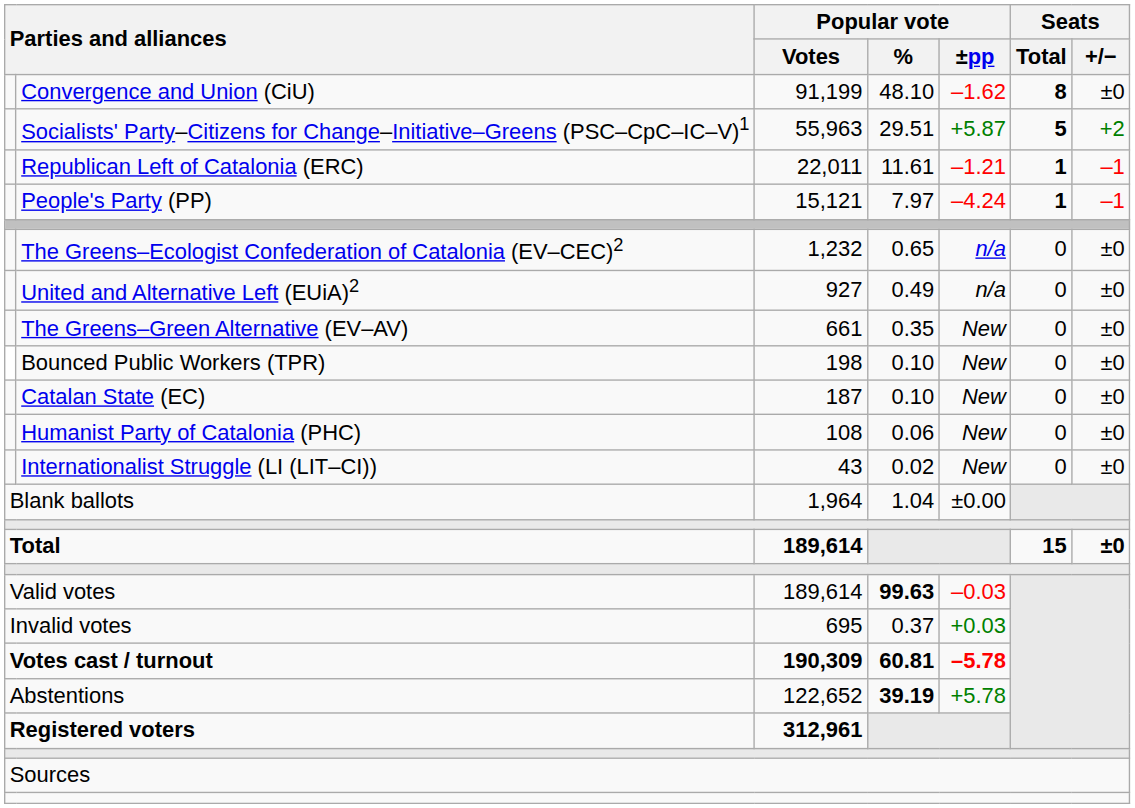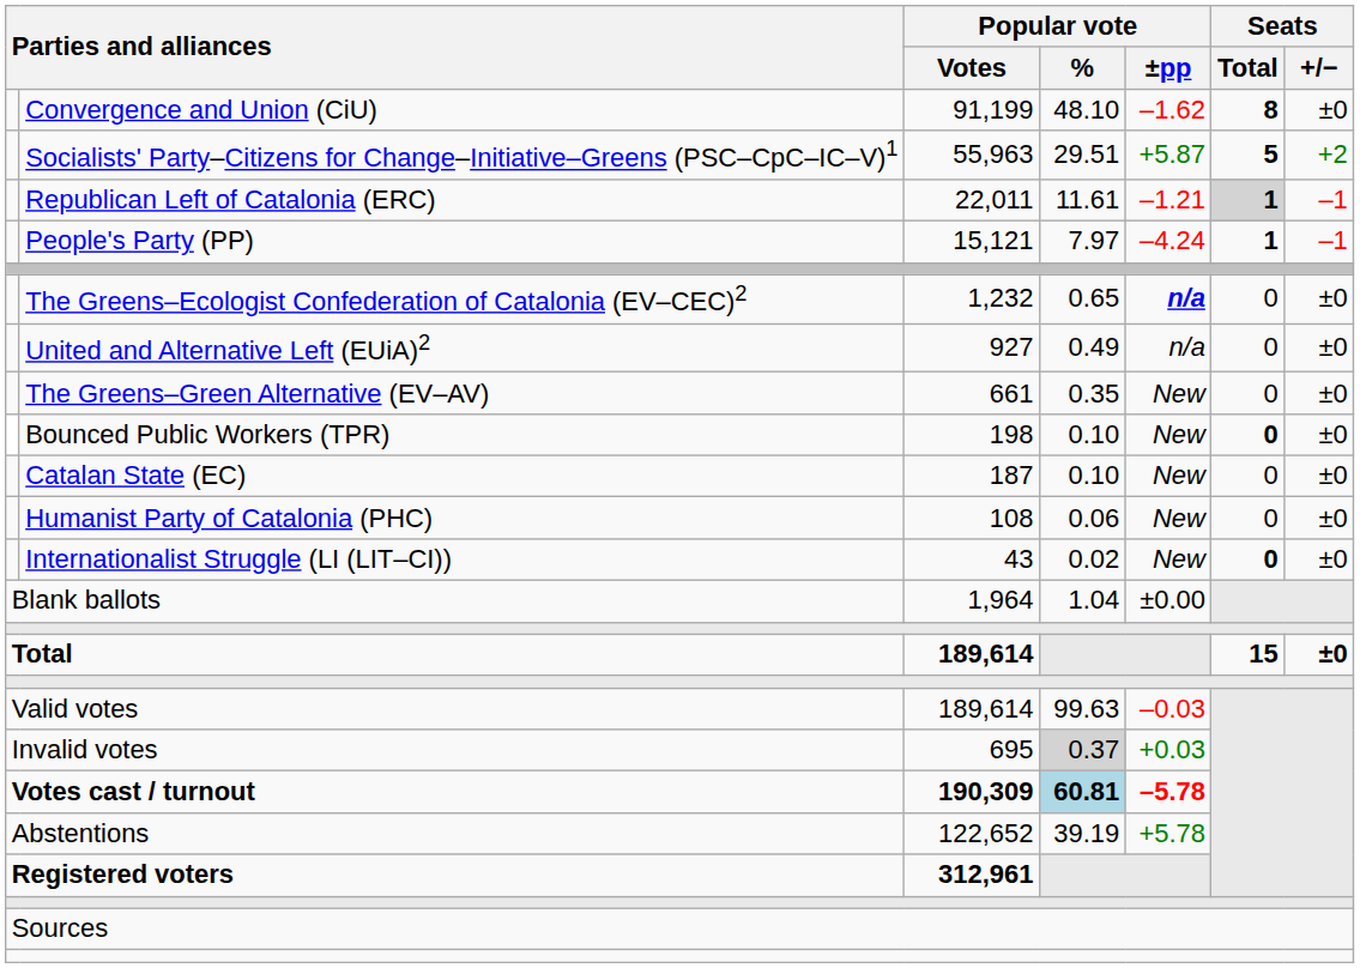Republican Left of Catalonia (ERC) | Seats / Total: no background -> lightgrey background
The Greens–Ecologist Confederation of Catalonia (EV–CEC)2 | Popular vote / ±pp: normal -> bold
Bounced Public Workers (TPR) | Seats / Total: normal -> bold
Internationalist Struggle (LI (LIT–CI)) | Seats / Total: normal -> bold
Valid votes | Popular vote / %: bold -> normal
Invalid votes | Popular vote / %: no background -> lightgrey background
Votes cast / turnout | Popular vote / %: no background -> lightblue background
Abstentions | Popular vote / %: bold -> normal
